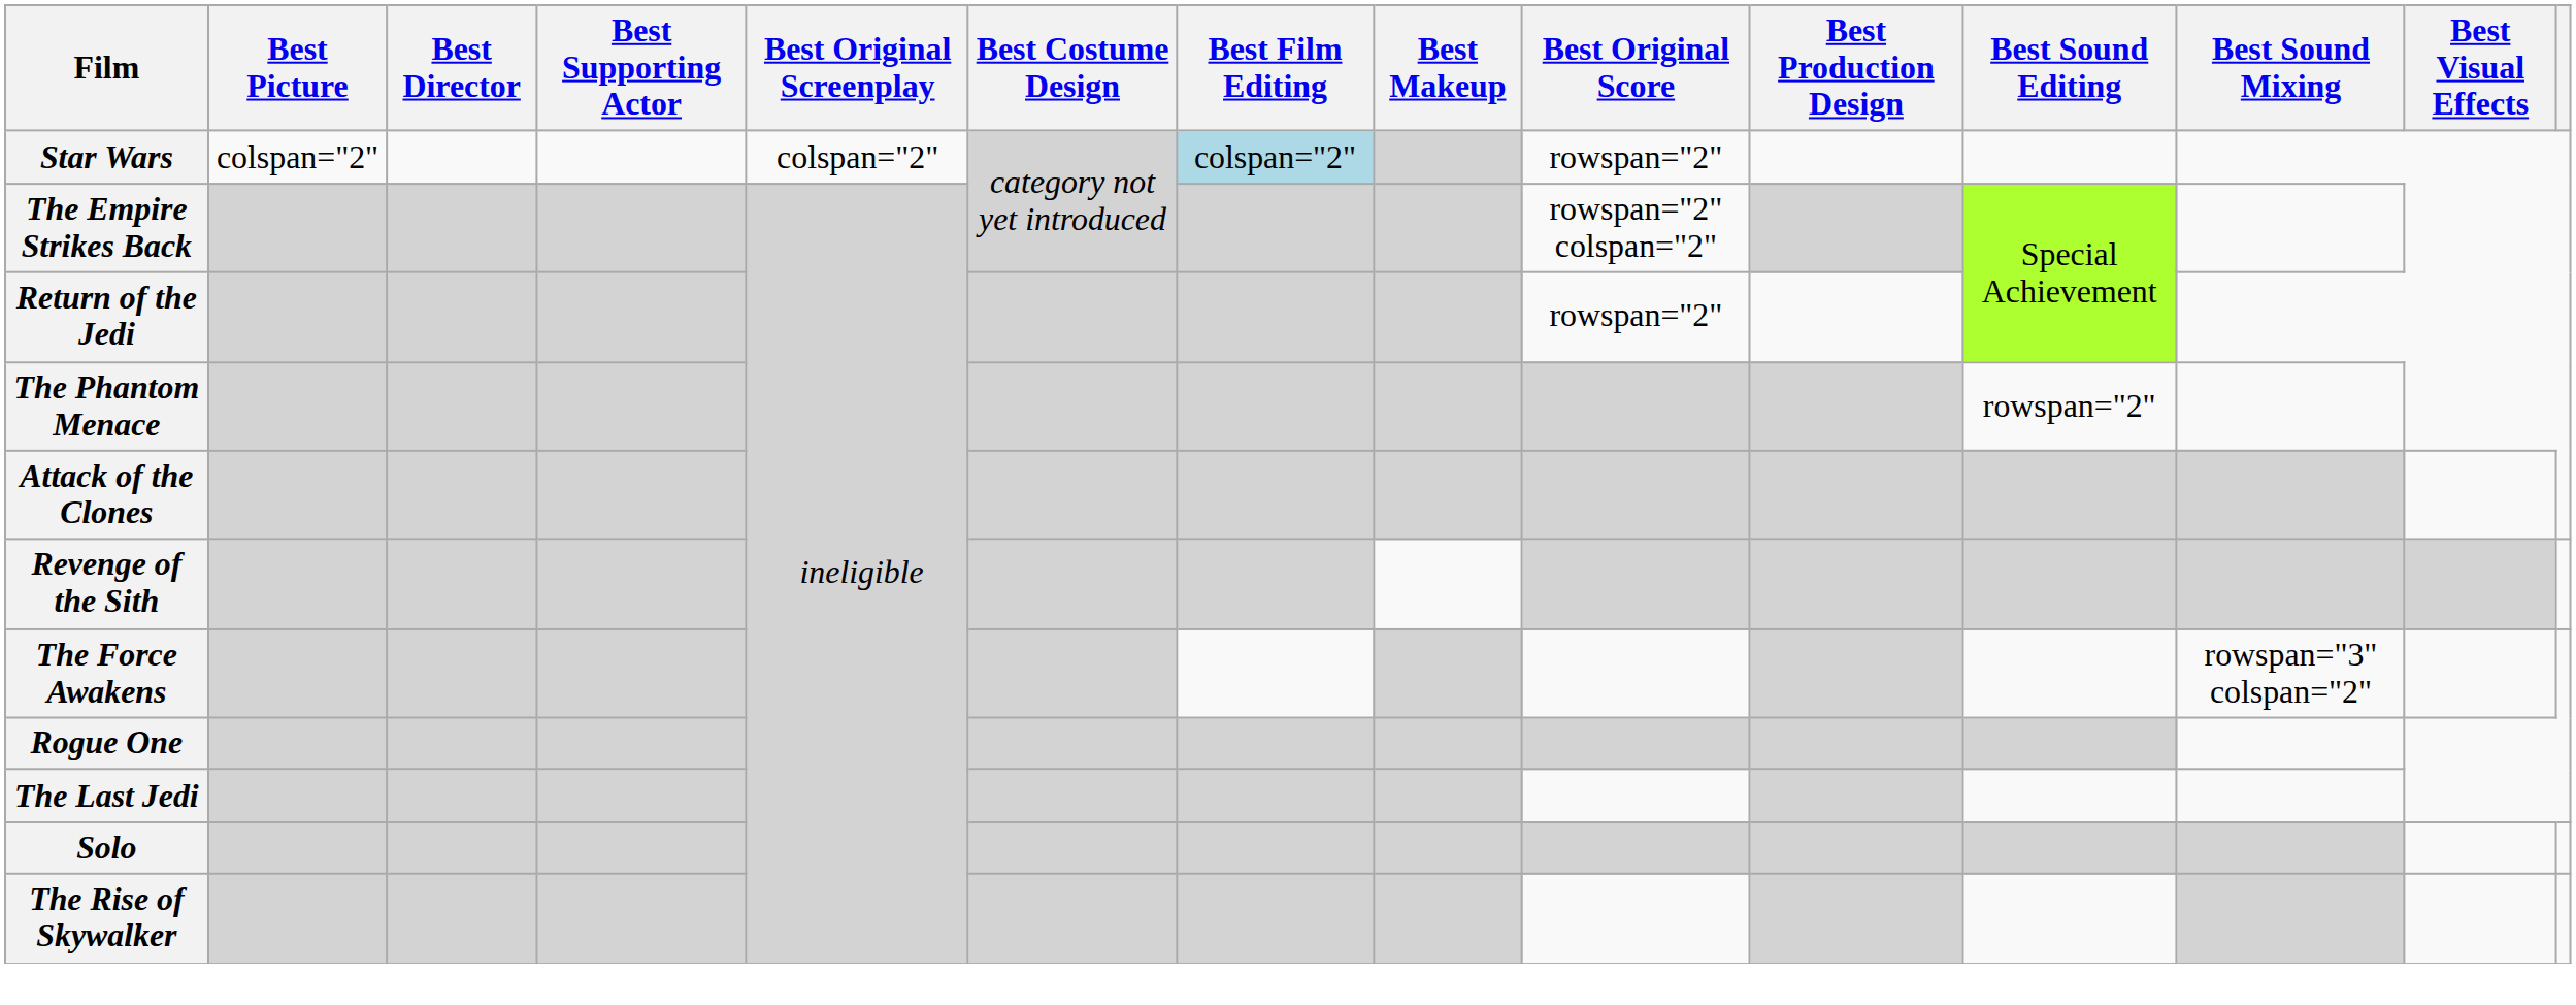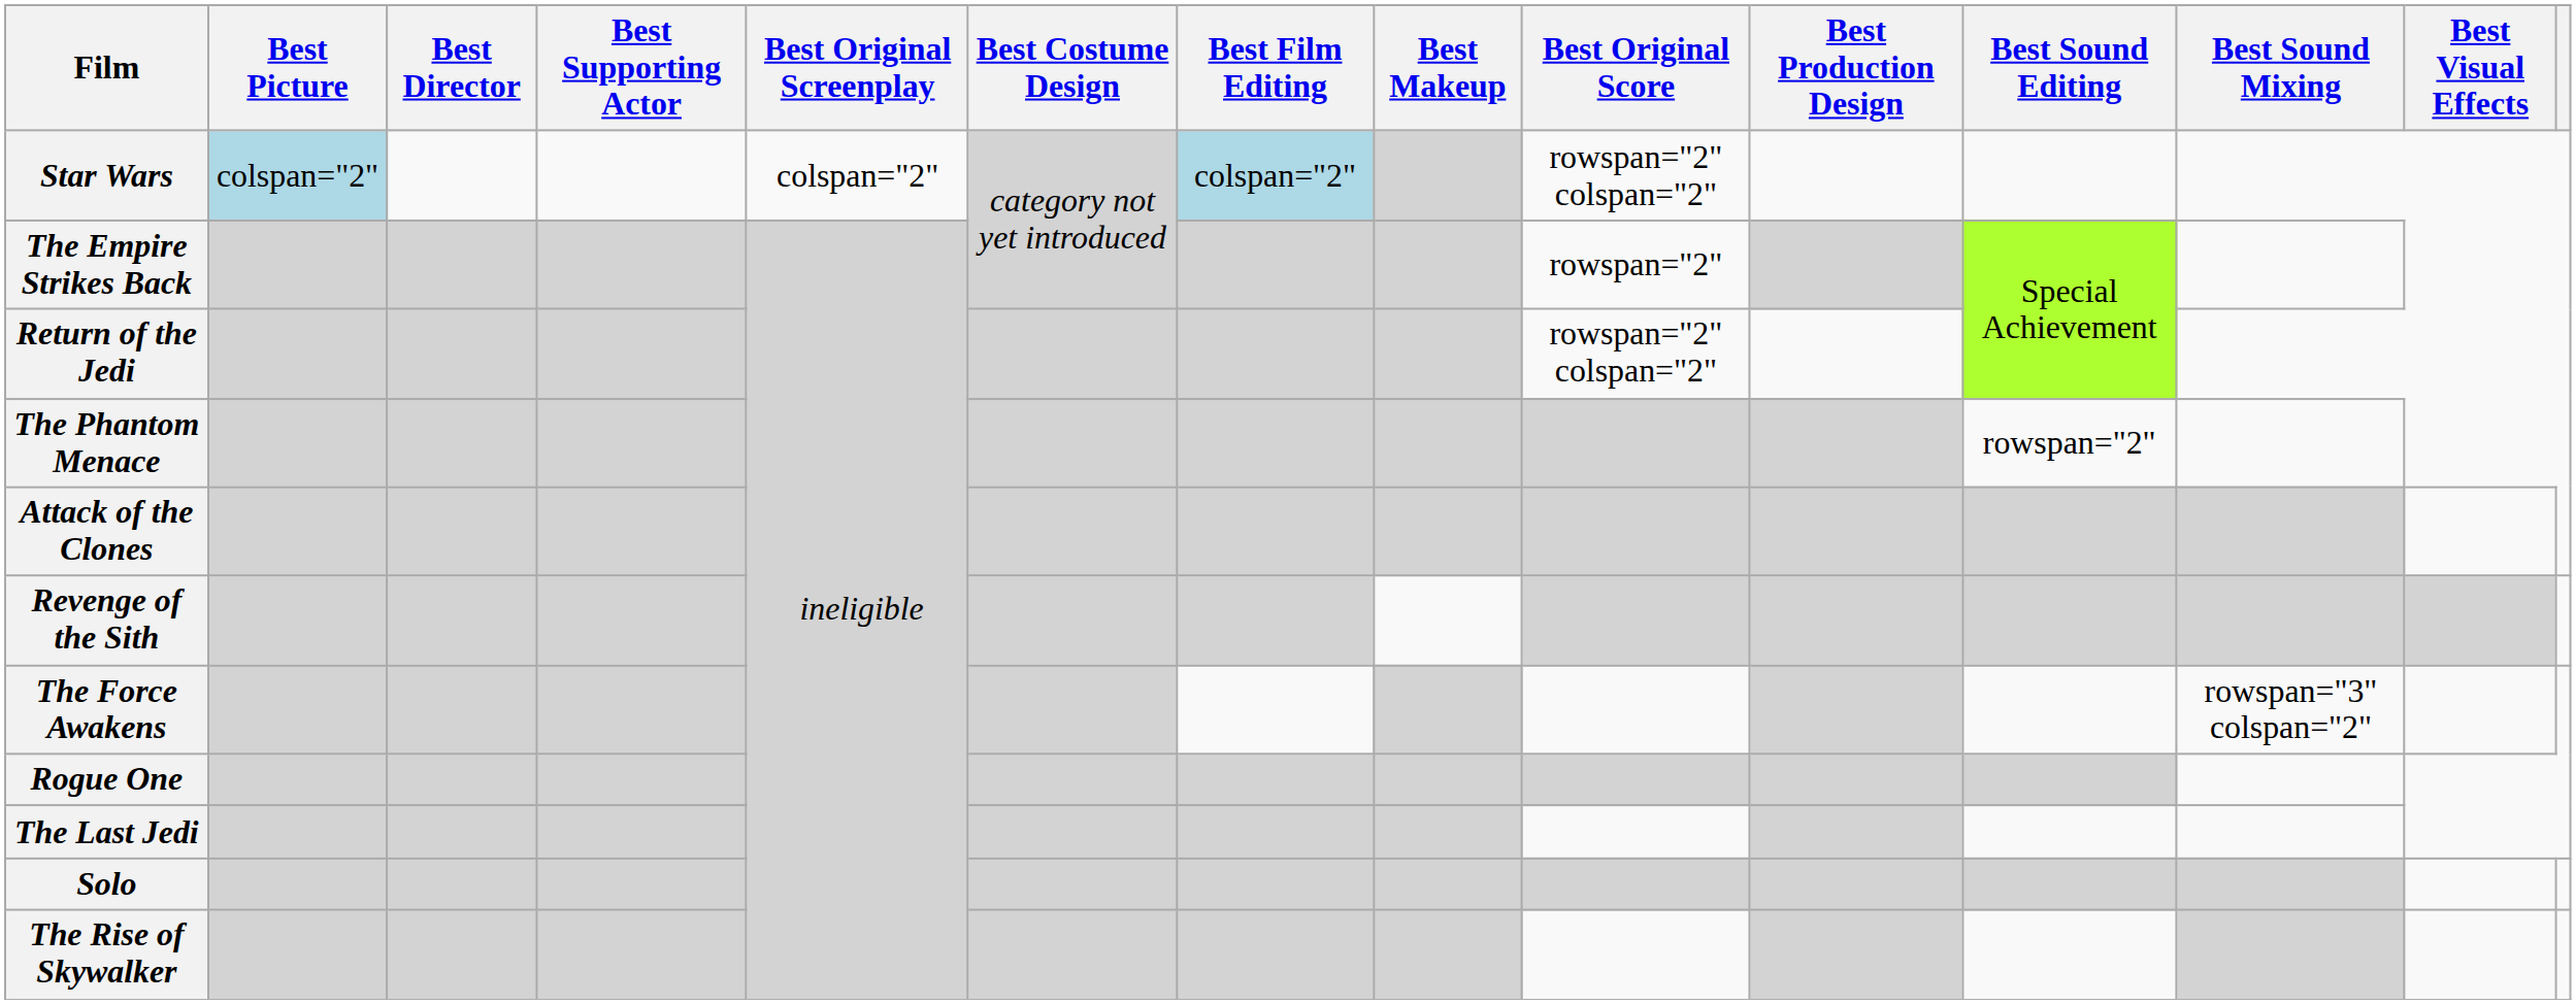Star Wars | Best Picture: no background -> lightblue background
Star Wars | Best Original Score: rowspan="2" -> rowspan="2" colspan="2"
The Empire Strikes Back | Best Original Score: rowspan="2" colspan="2" -> rowspan="2"
Return of the Jedi | Best Original Score: rowspan="2" -> rowspan="2" colspan="2"
